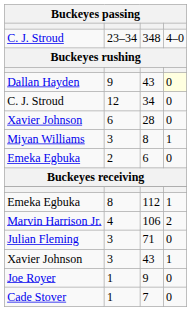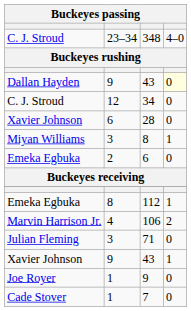Xavier Johnson / 43 | column 2: 3 -> 9
